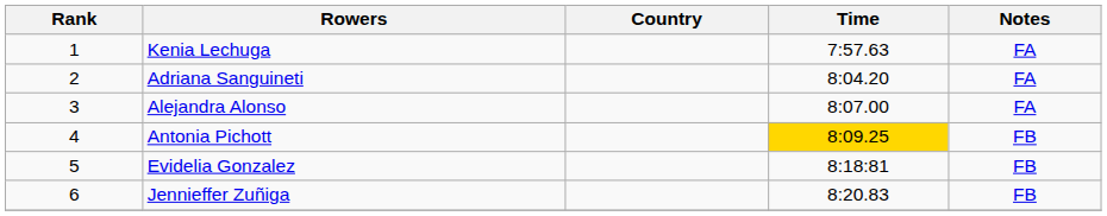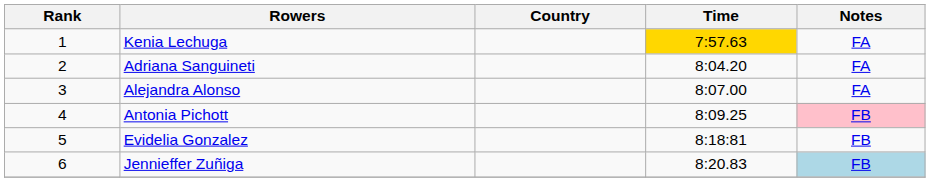Kenia Lechuga | Time: no background -> gold background
Antonia Pichott | Time: gold background -> no background
Antonia Pichott | Notes: no background -> pink background
Jennieffer Zuñiga | Notes: no background -> lightblue background
